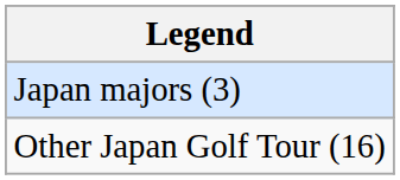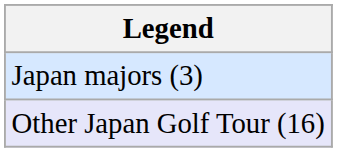row 3 | column 1: no background -> lavender background
